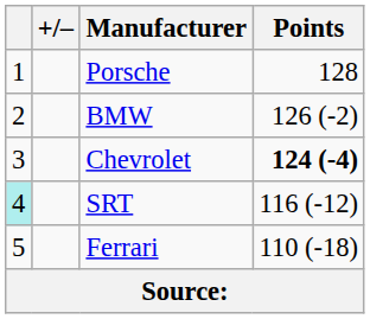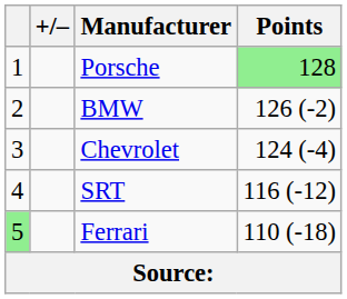Porsche | Points: no background -> lightgreen background
Chevrolet | Points: bold -> normal
SRT | column 1: paleturquoise background -> no background
Ferrari | column 1: no background -> lightgreen background
